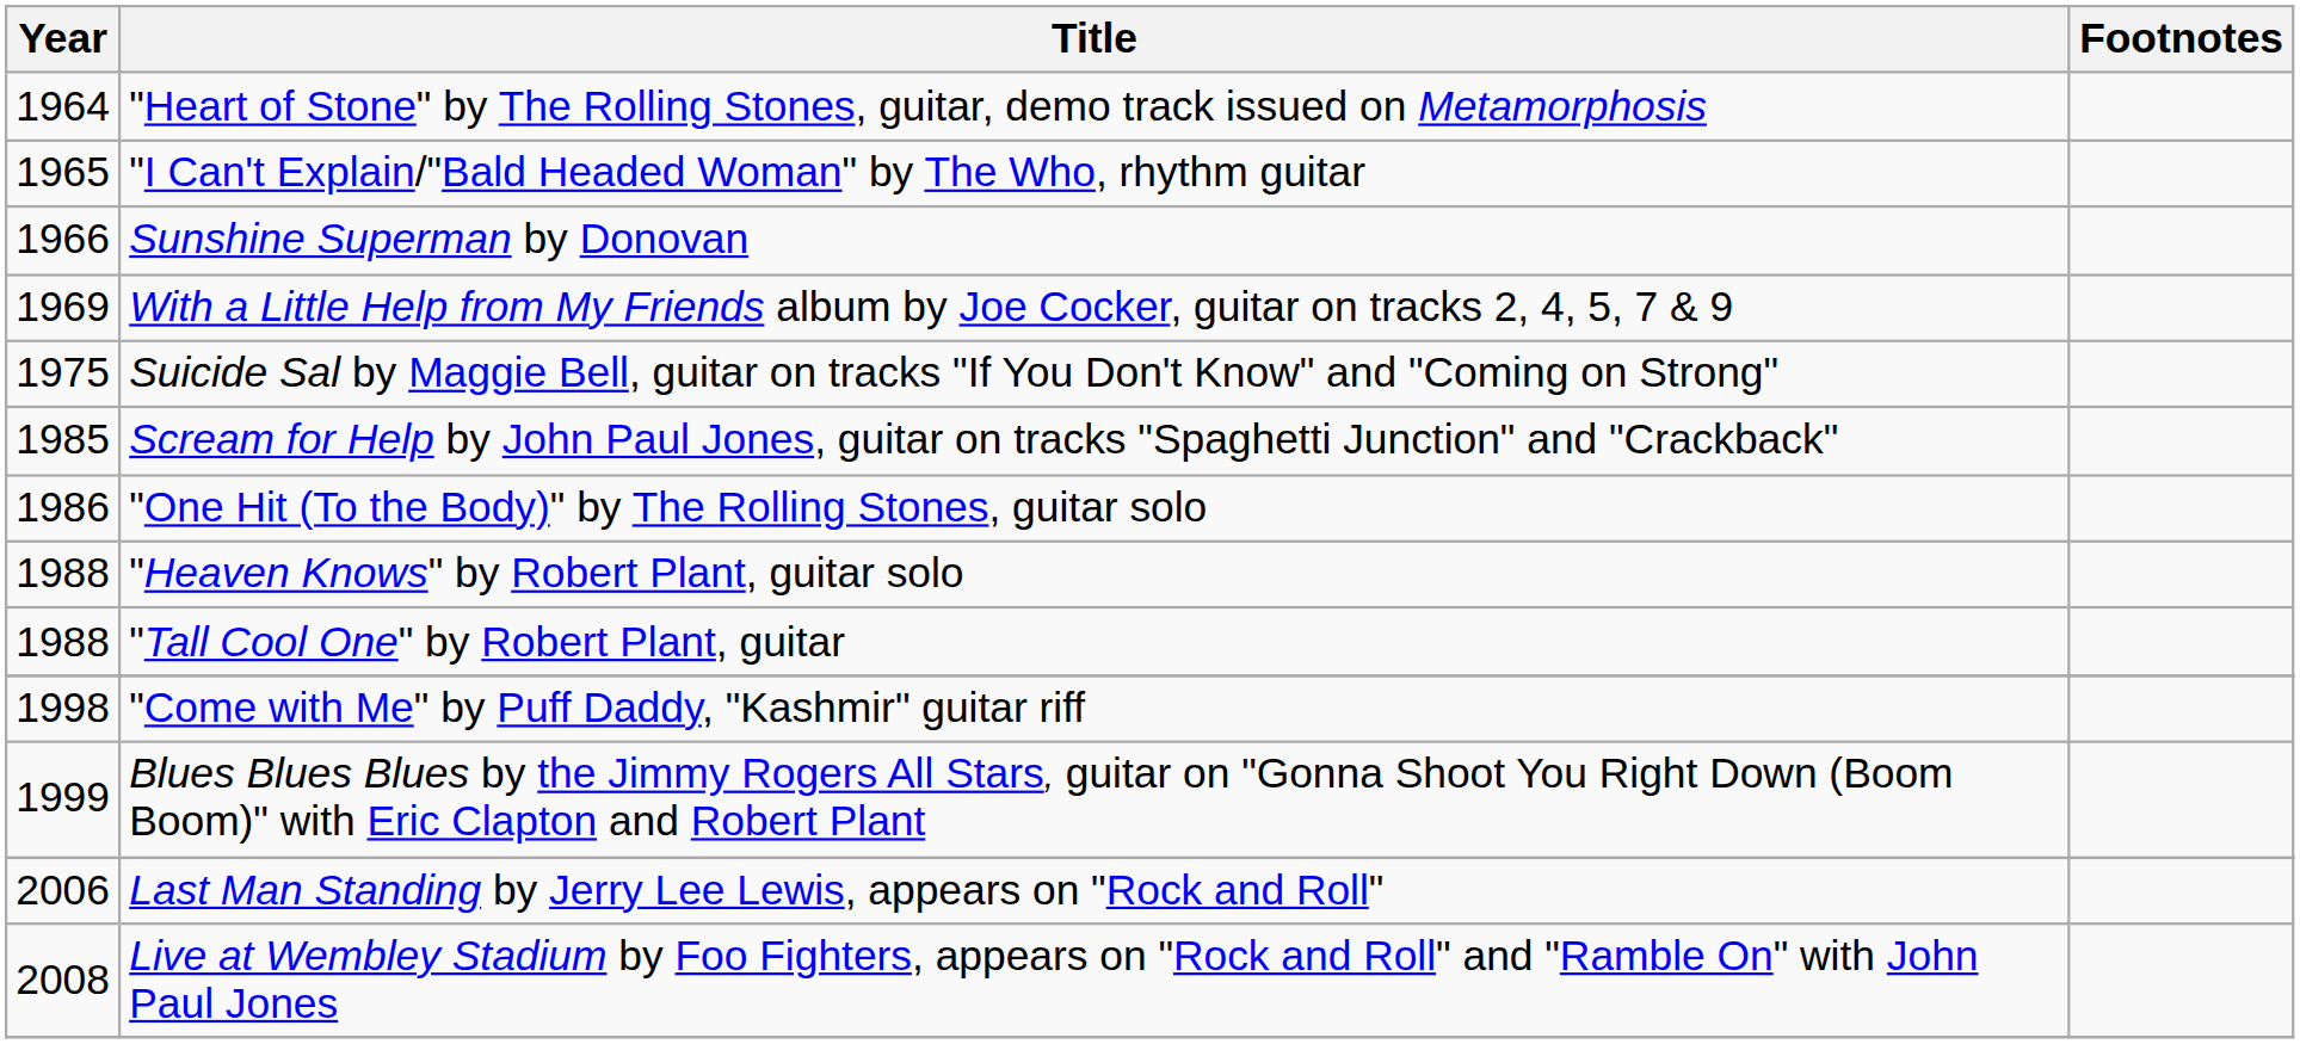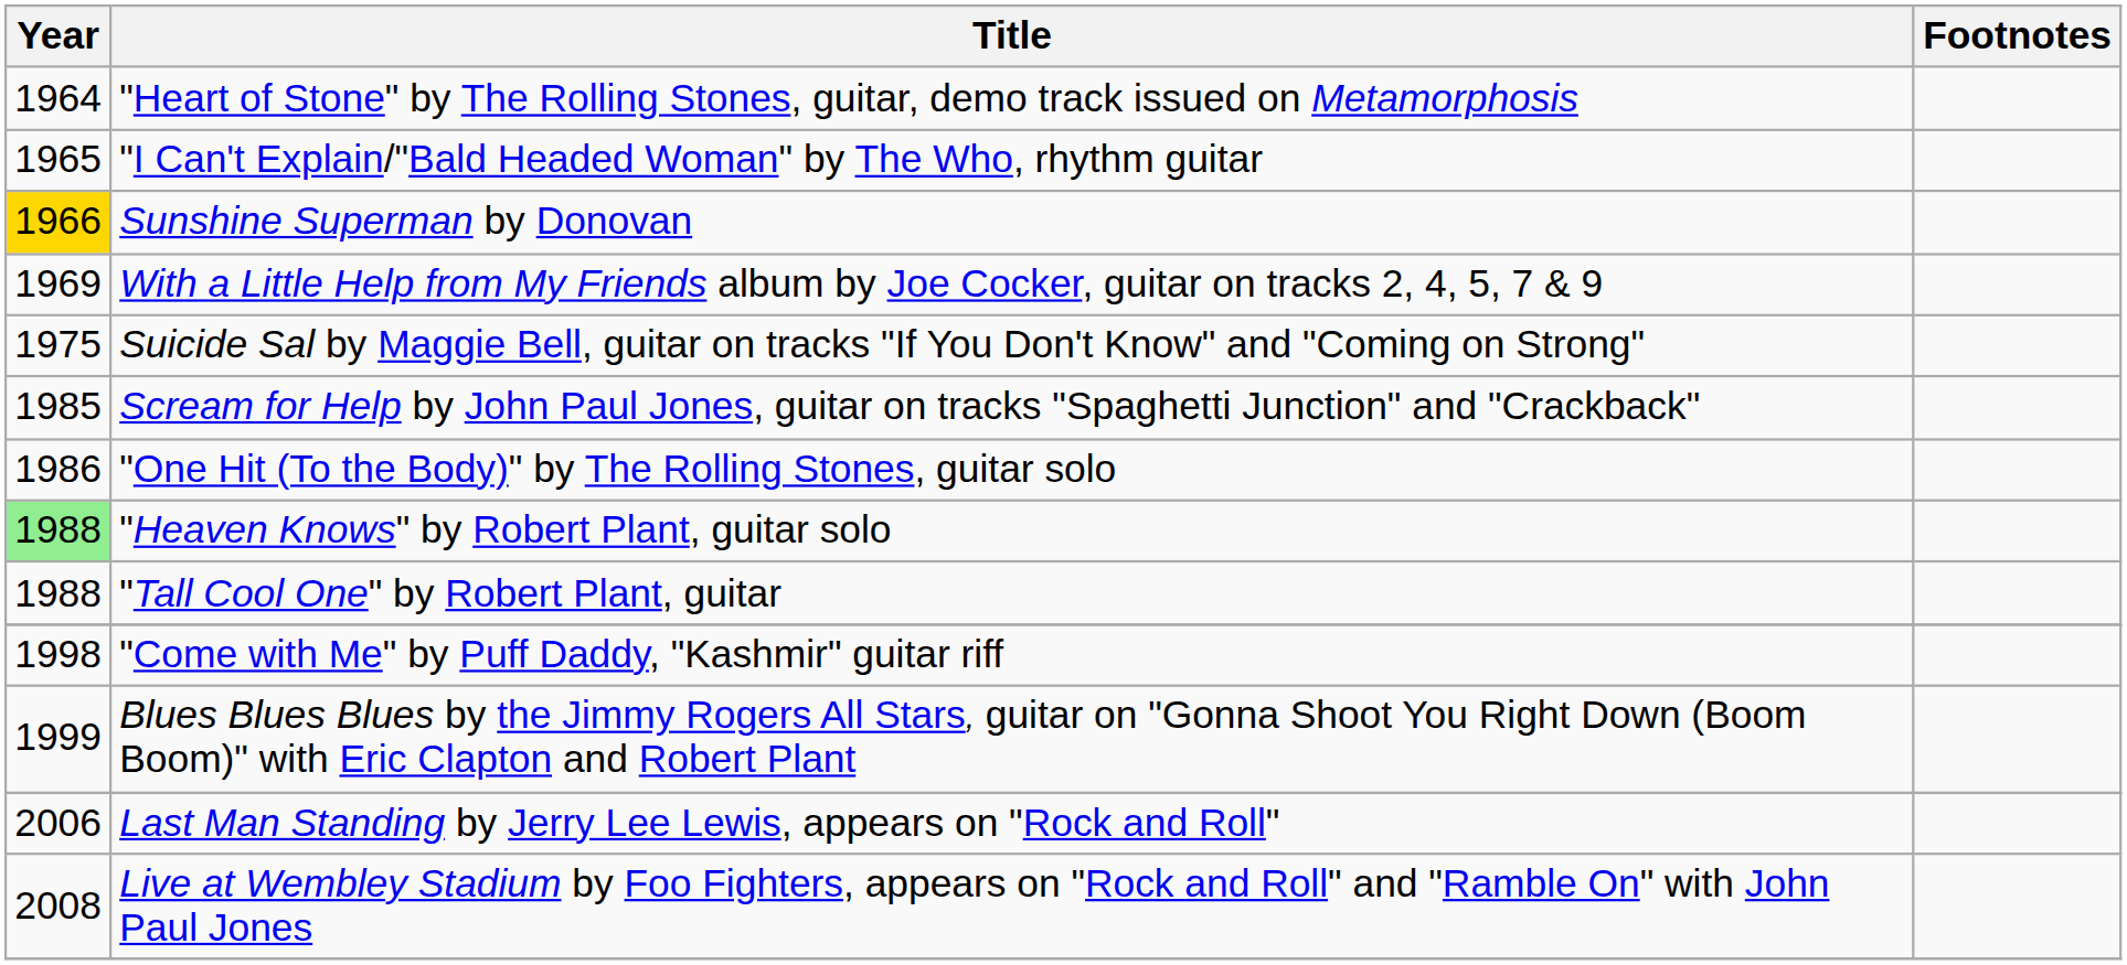Sunshine Superman by Donovan | Year: no background -> gold background
"Heaven Knows" by Robert Plant, guitar solo | Year: no background -> lightgreen background
